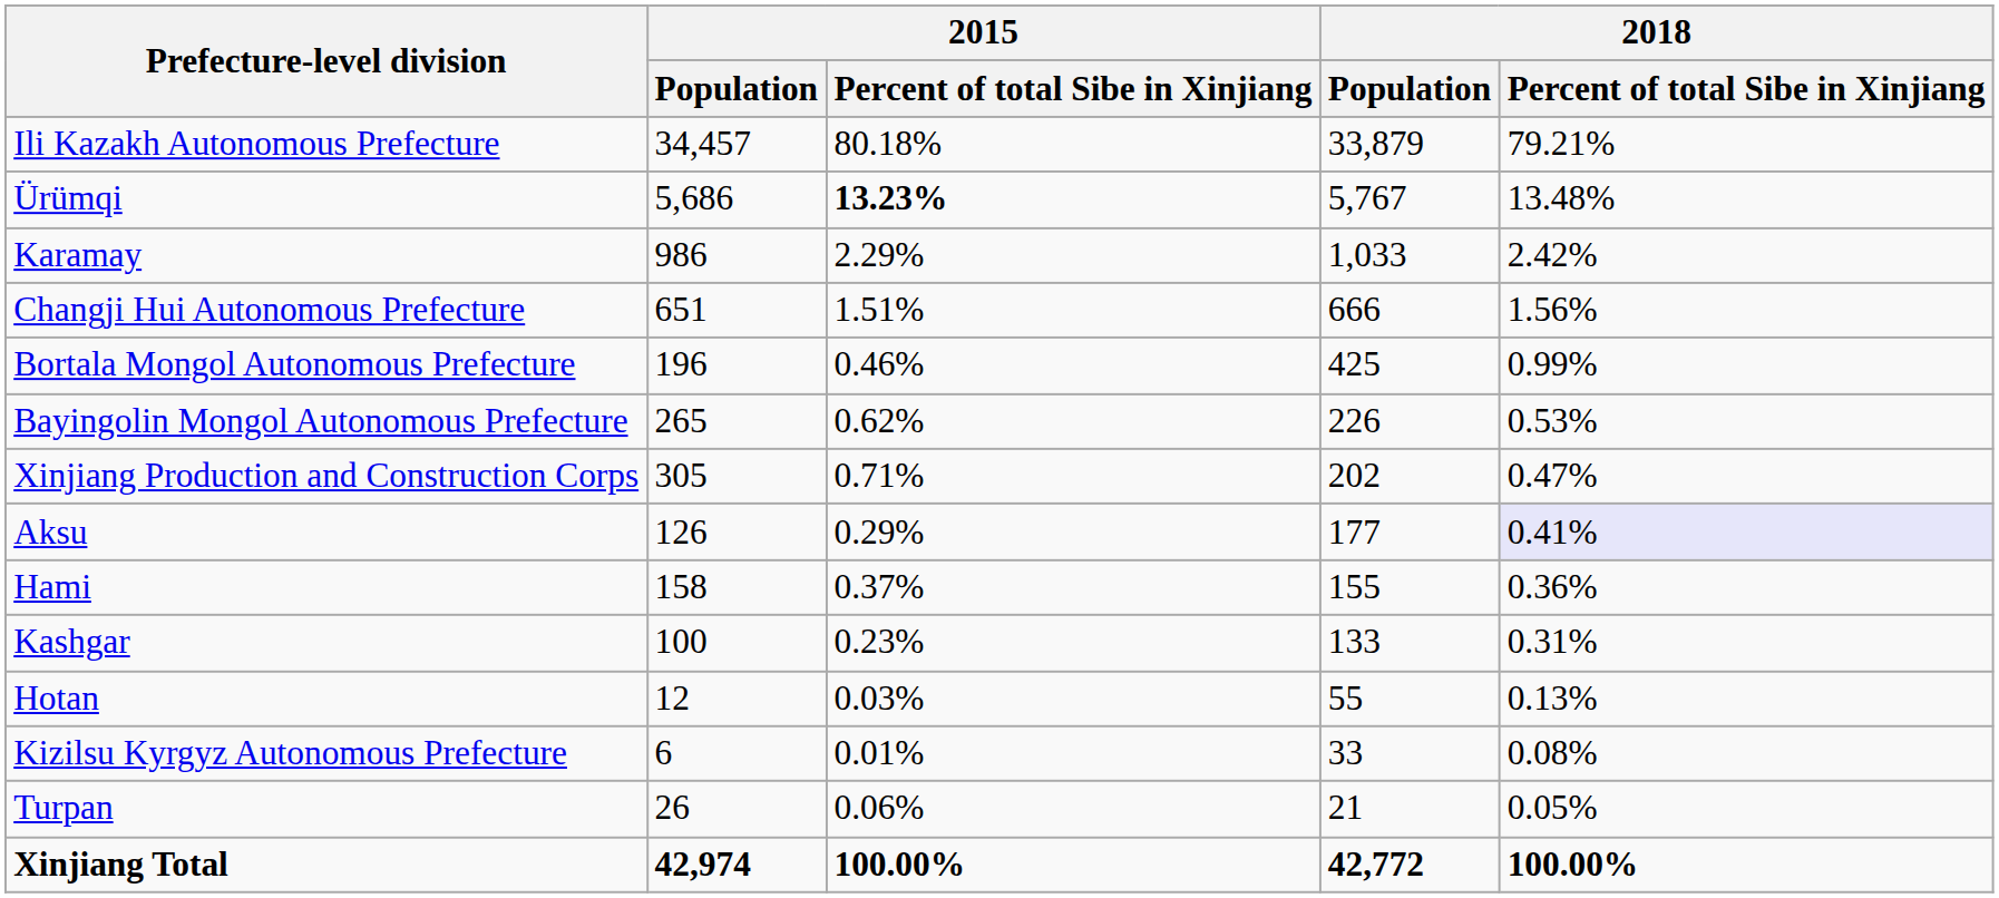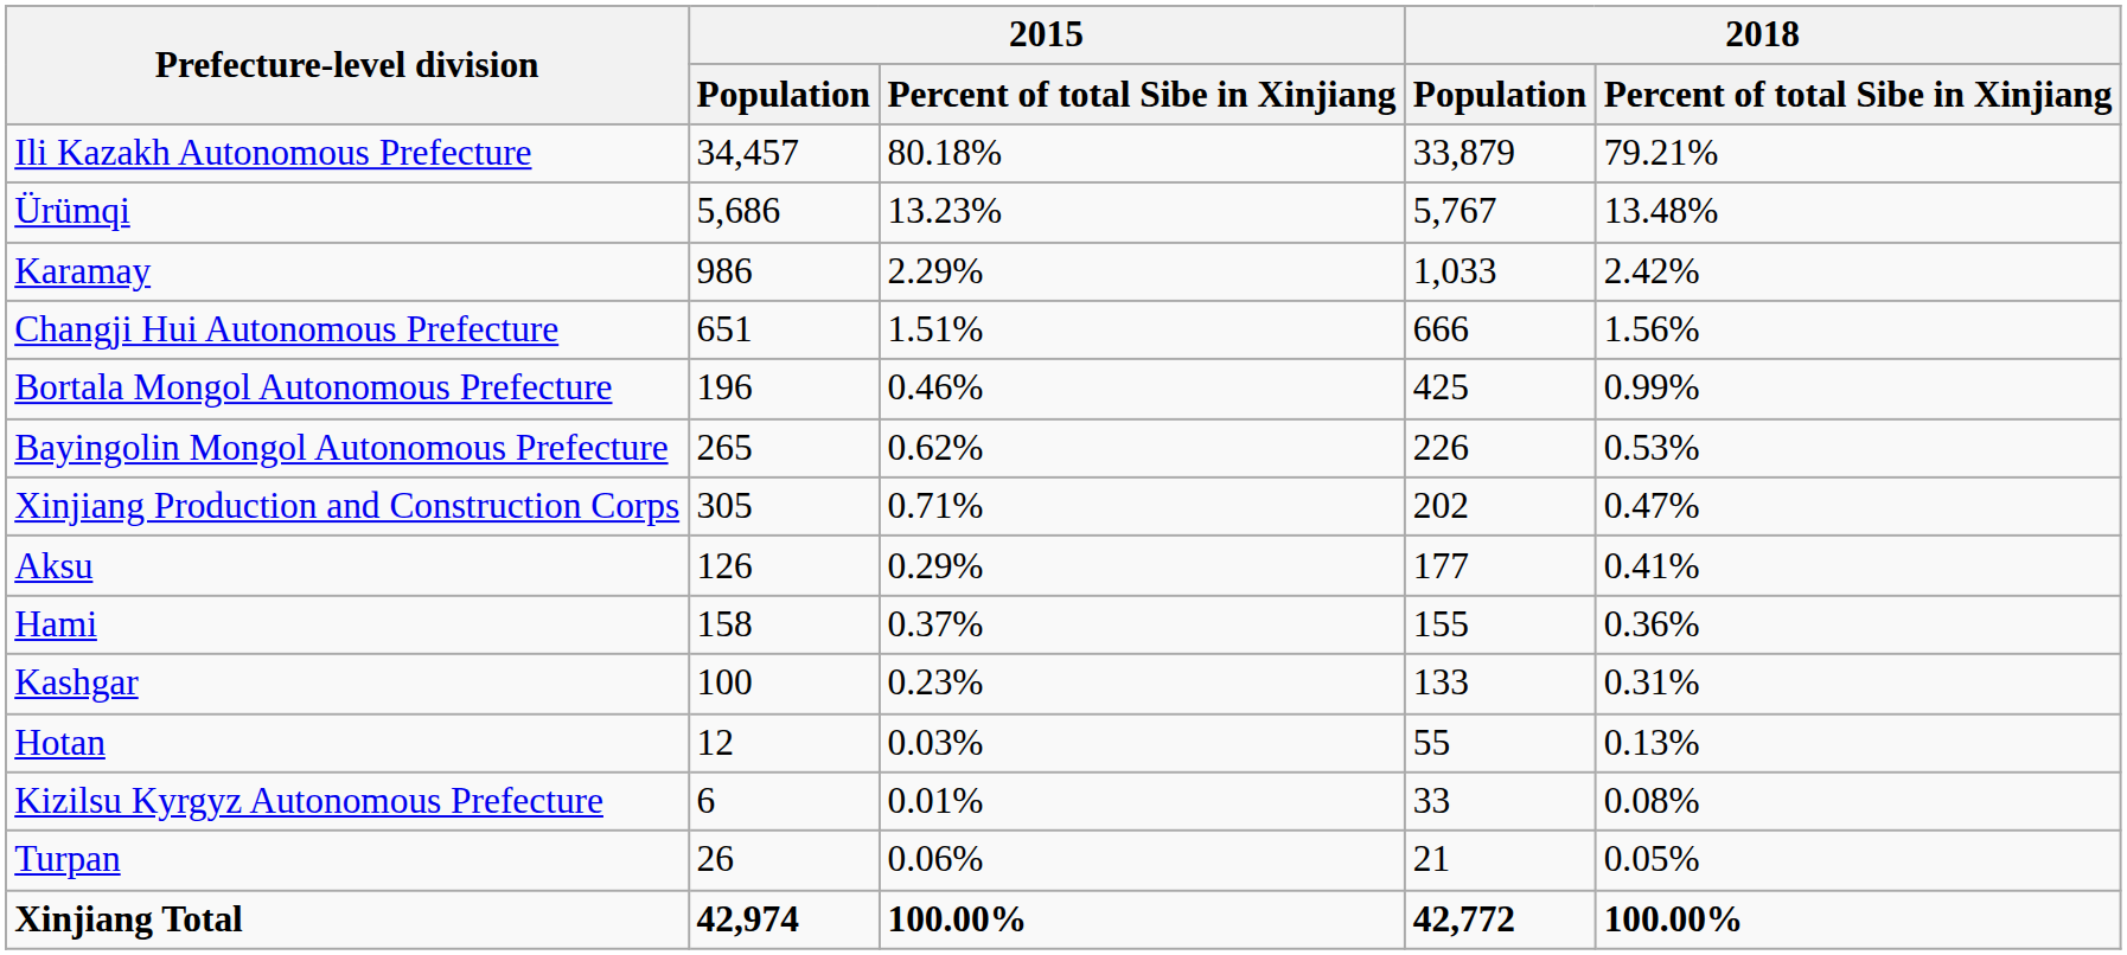Ürümqi | 2015 / Percent of total Sibe in Xinjiang: bold -> normal
Aksu | 2018 / Percent of total Sibe in Xinjiang: lavender background -> no background
